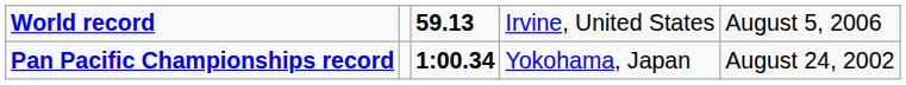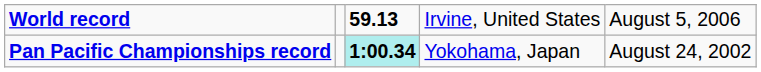Pan Pacific Championships record | column 3: no background -> paleturquoise background
